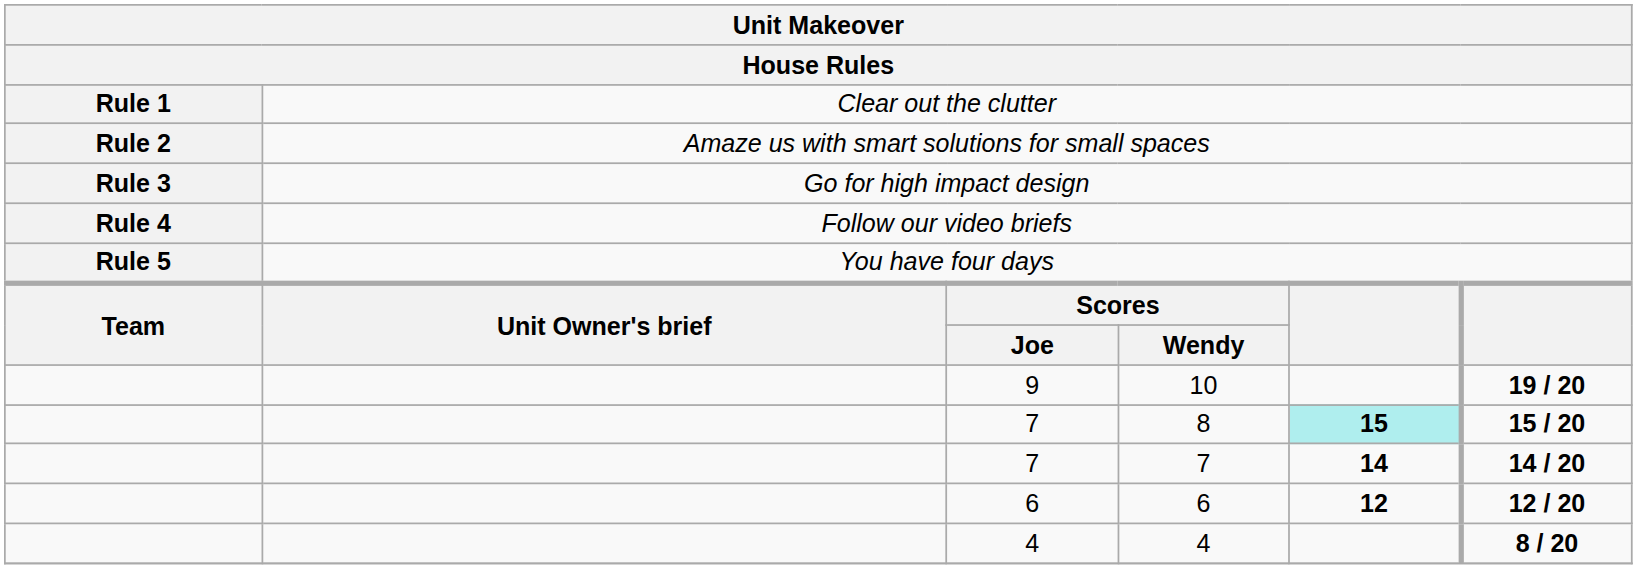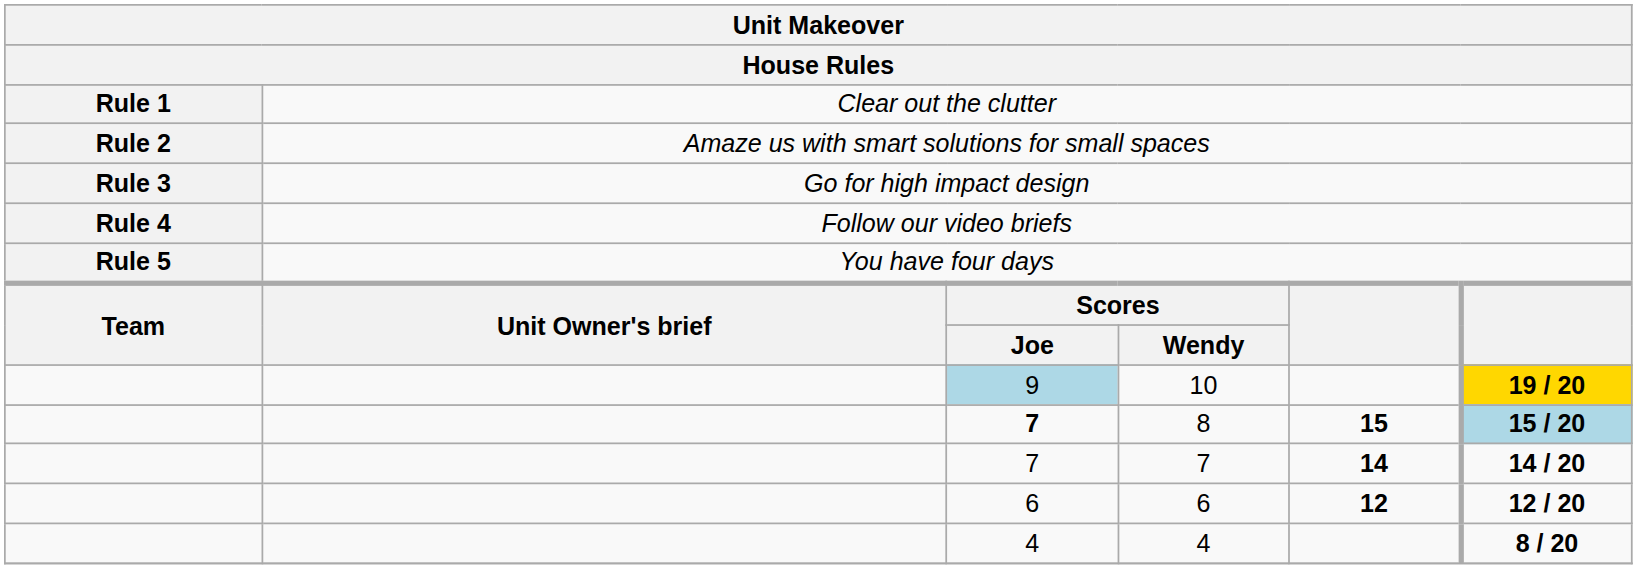10 | column 3: no background -> lightblue background
10 | column 6: no background -> gold background
8 | column 3: normal -> bold
8 | column 5: paleturquoise background -> no background
8 | column 6: no background -> lightblue background
